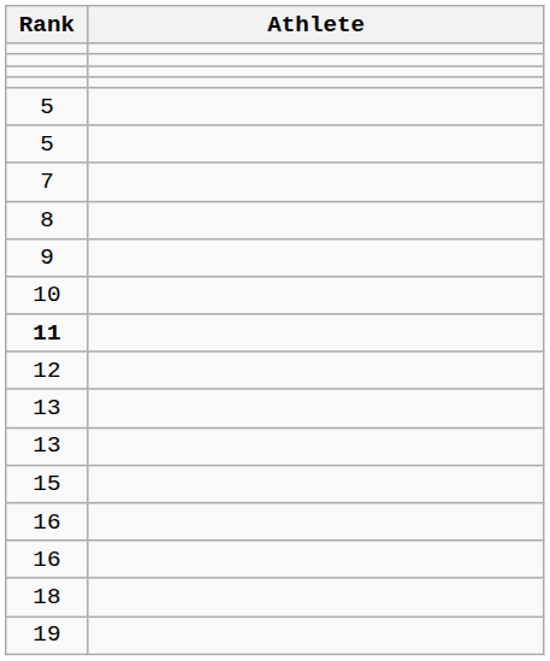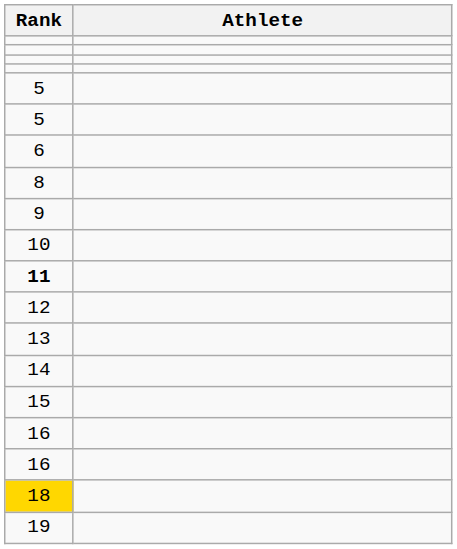row 8 | Rank: 7 -> 6
row 15 | Rank: 13 -> 14
row 19 | Rank: no background -> gold background
